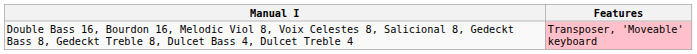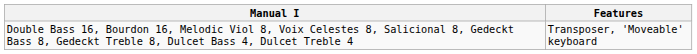row 2 | Features: pink background -> no background
